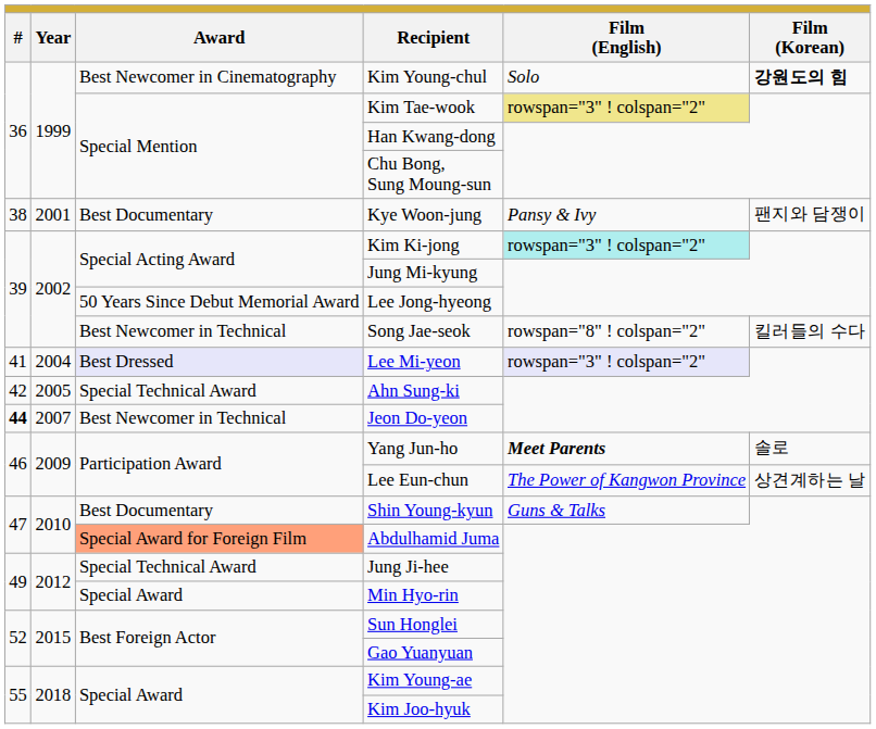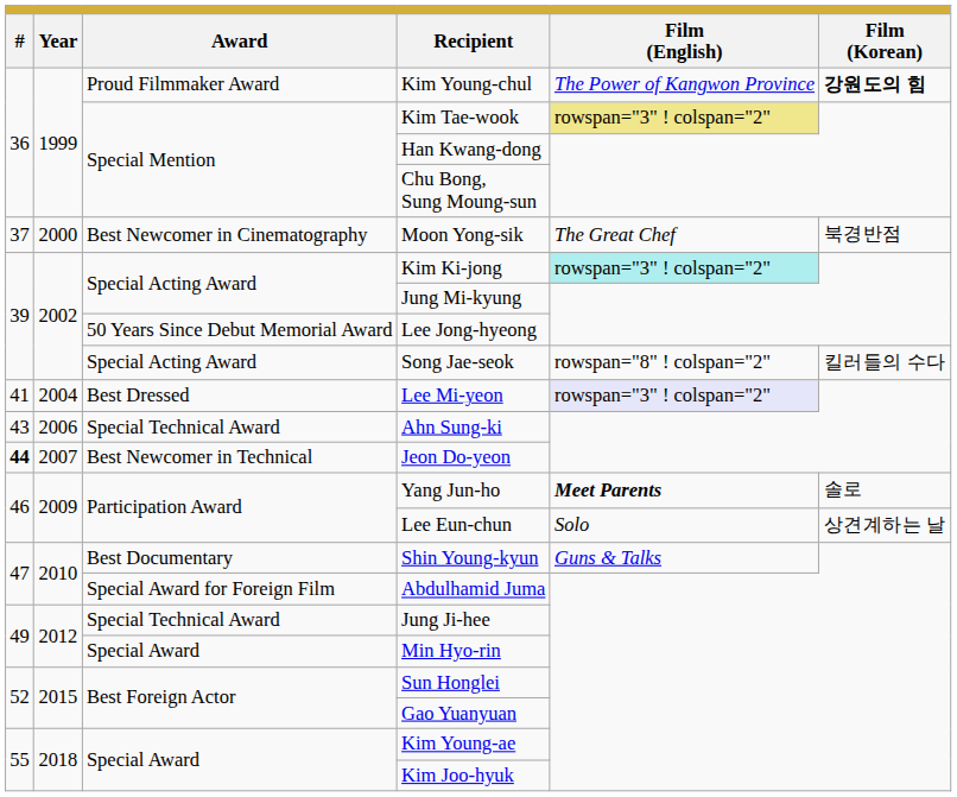Kim Young-chul | Award: Best Newcomer in Cinematography -> Proud Filmmaker Award
Kim Young-chul | Film (English): Solo -> The Power of Kangwon Province
+ row: 37 | 2000 | Best Newcomer in Cinematography | Moon Yong-sik | The Great Chef | 북경반점
- row: 38 | 2001 | Best Documentary | Kye Woon-jung | Pansy & Ivy | 팬지와 담쟁이
Song Jae-seok | Award: Best Newcomer in Technical -> Special Acting Award
Lee Mi-yeon | Award: lavender background -> no background
Ahn Sung-ki | #: 42 -> 43
Ahn Sung-ki | Year: 2005 -> 2006
Lee Eun-chun | Film (English): The Power of Kangwon Province -> Solo
Abdulhamid Juma | Award: lightsalmon background -> no background
